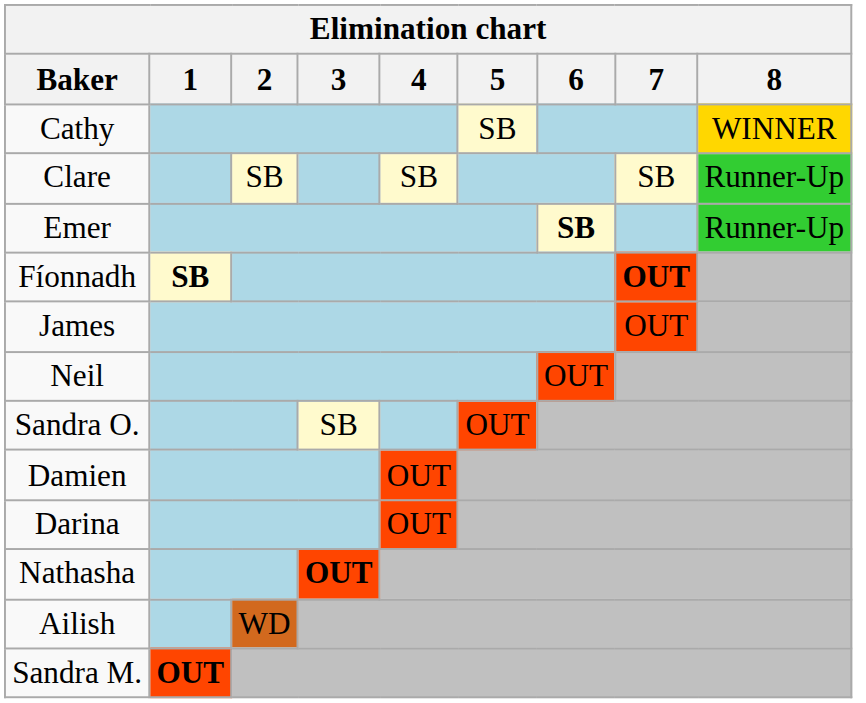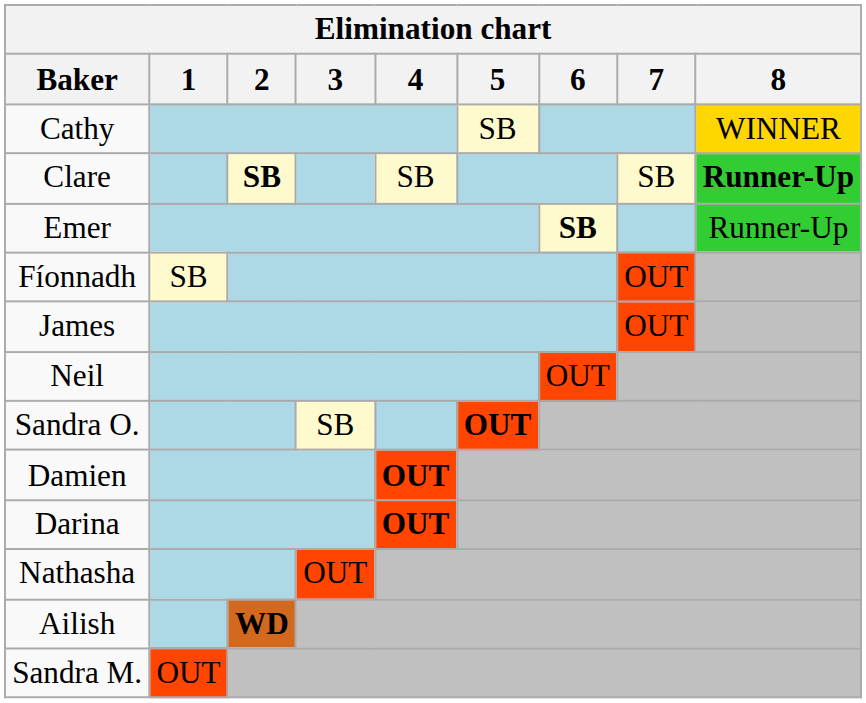Clare | 2: normal -> bold
Clare | 8: normal -> bold
Fíonnadh | 1: bold -> normal
Fíonnadh | 7: bold -> normal
Sandra O. | 5: normal -> bold
Damien | 4: normal -> bold
Darina | 4: normal -> bold
Nathasha | 3: bold -> normal
Ailish | 2: normal -> bold
Sandra M. | 1: bold -> normal
